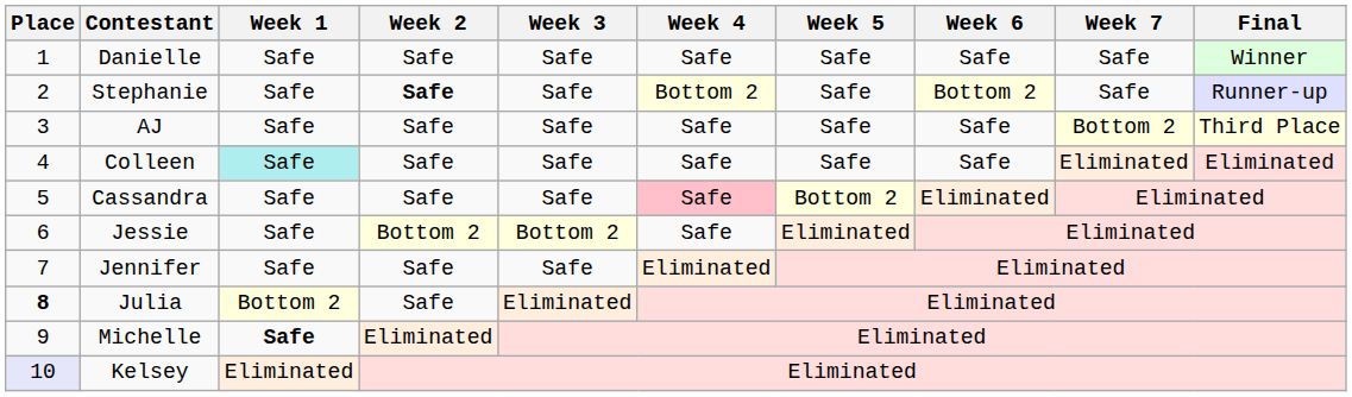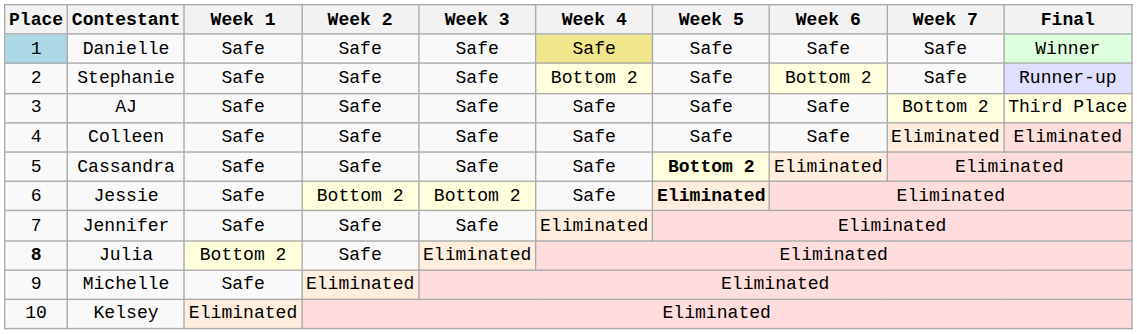Danielle | Place: no background -> lightblue background
Danielle | Week 4: no background -> khaki background
Stephanie | Week 2: bold -> normal
Colleen | Week 1: paleturquoise background -> no background
Cassandra | Week 4: pink background -> no background
Cassandra | Week 5: normal -> bold
Jessie | Week 5: normal -> bold
Michelle | Week 1: bold -> normal
Kelsey | Place: lavender background -> no background
